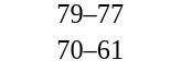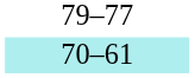70–61 | column 1: no background -> paleturquoise background
